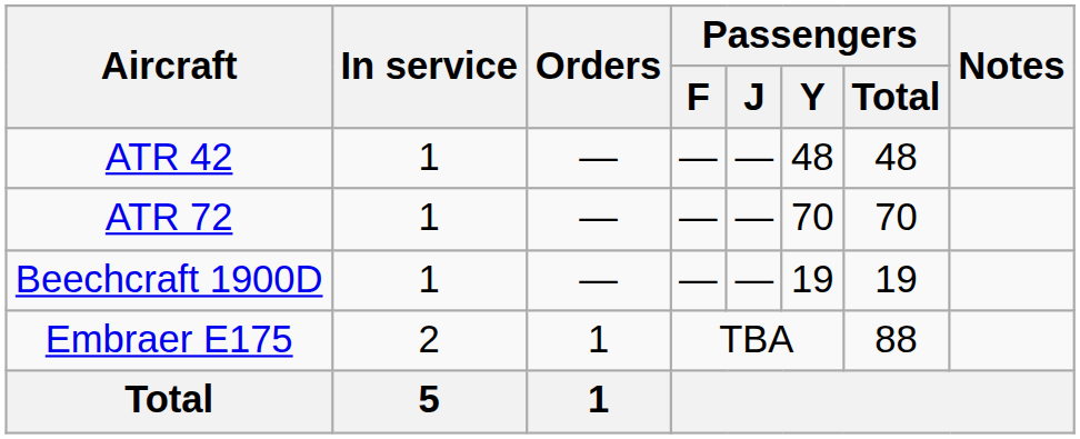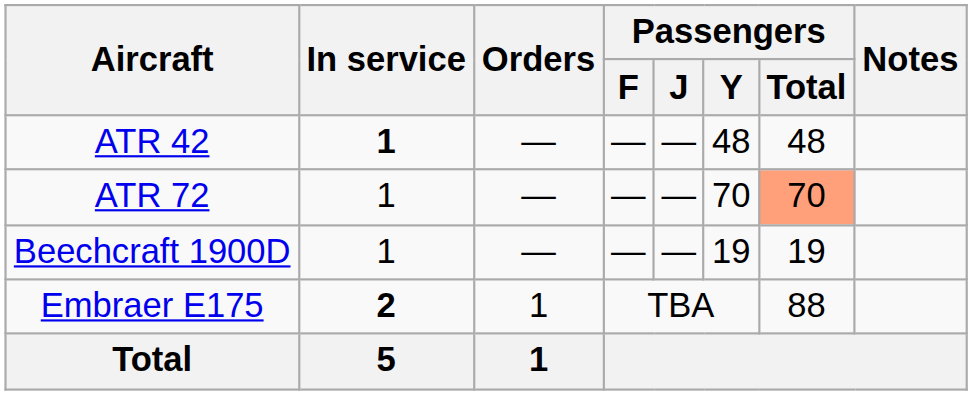ATR 42 | In service: normal -> bold
ATR 72 | Passengers / Total: no background -> lightsalmon background
Embraer E175 | In service: normal -> bold
